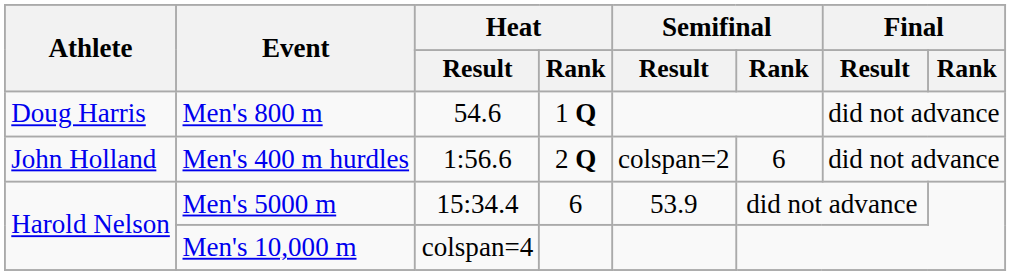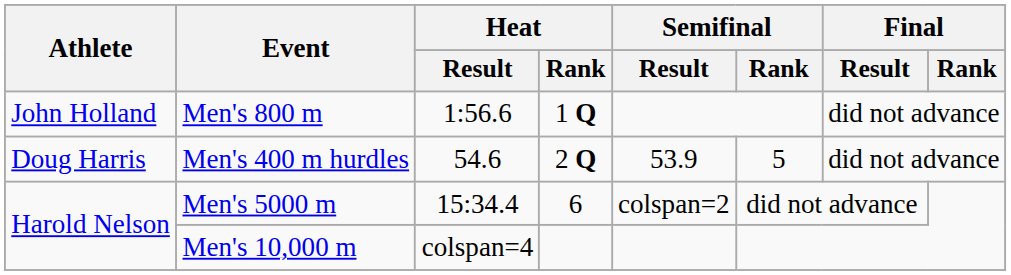Men's 800 m | Athlete: Doug Harris -> John Holland
Men's 800 m | Heat / Result: 54.6 -> 1:56.6
Men's 400 m hurdles | Athlete: John Holland -> Doug Harris
Men's 400 m hurdles | Heat / Result: 1:56.6 -> 54.6
Men's 400 m hurdles | Semifinal / Result: colspan=2 -> 53.9
Men's 400 m hurdles | Semifinal / Rank: 6 -> 5
Men's 5000 m | Semifinal / Result: 53.9 -> colspan=2
